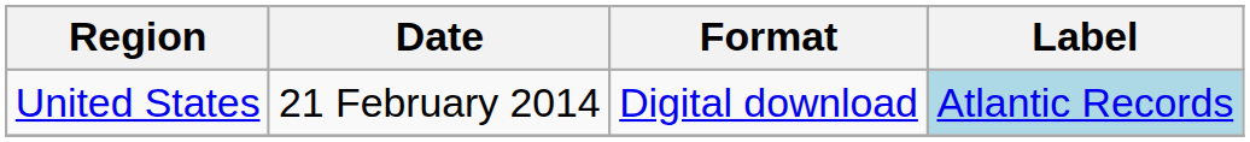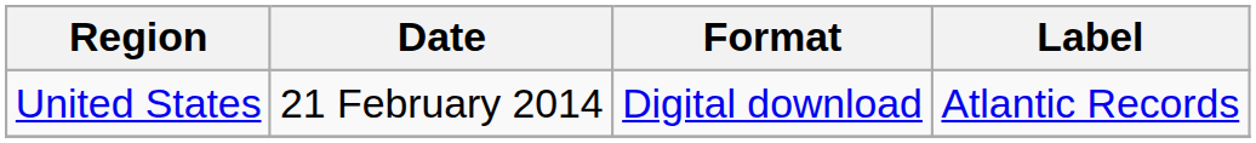United States | Label: lightblue background -> no background
